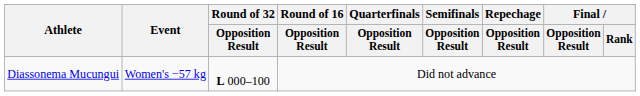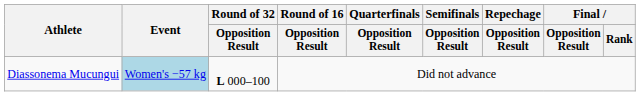Diassonema Mucungui | Event: no background -> lightblue background
